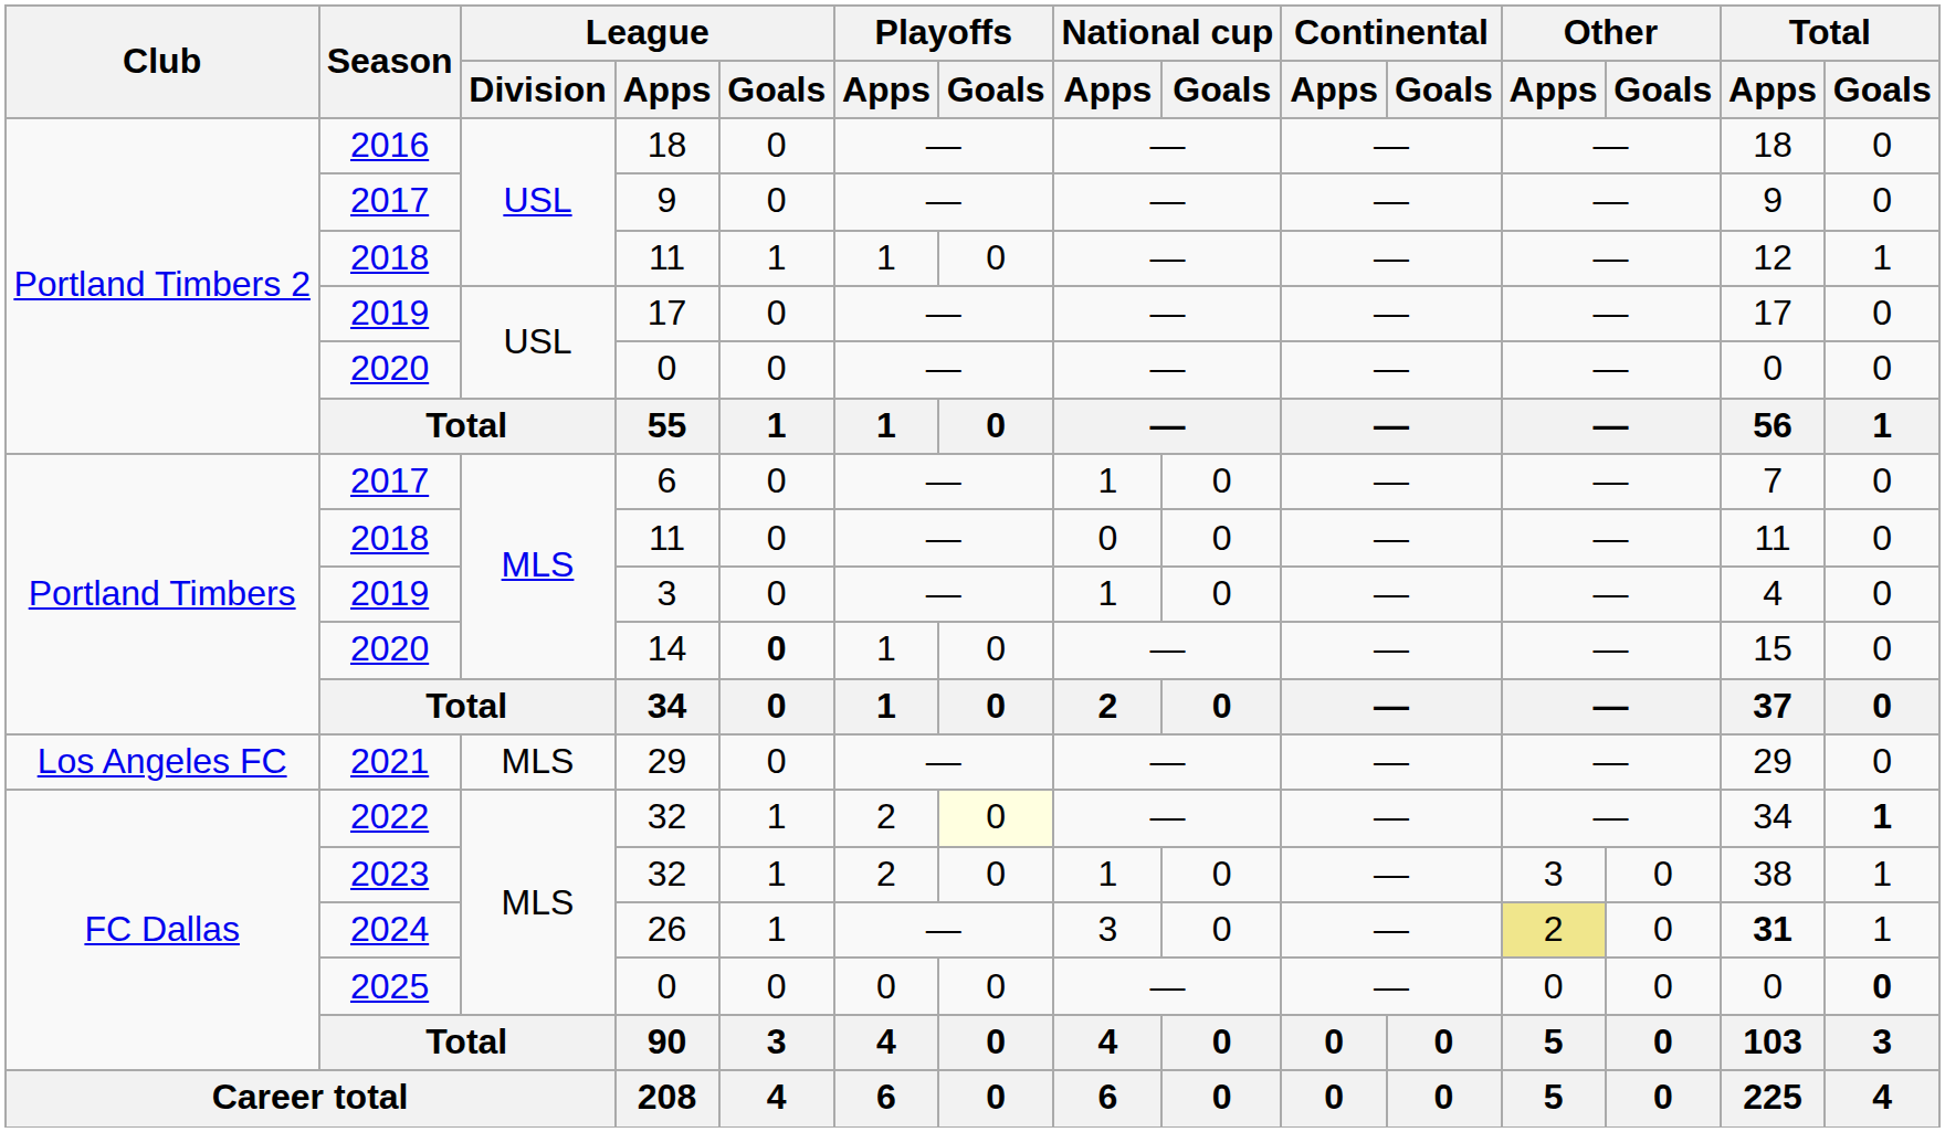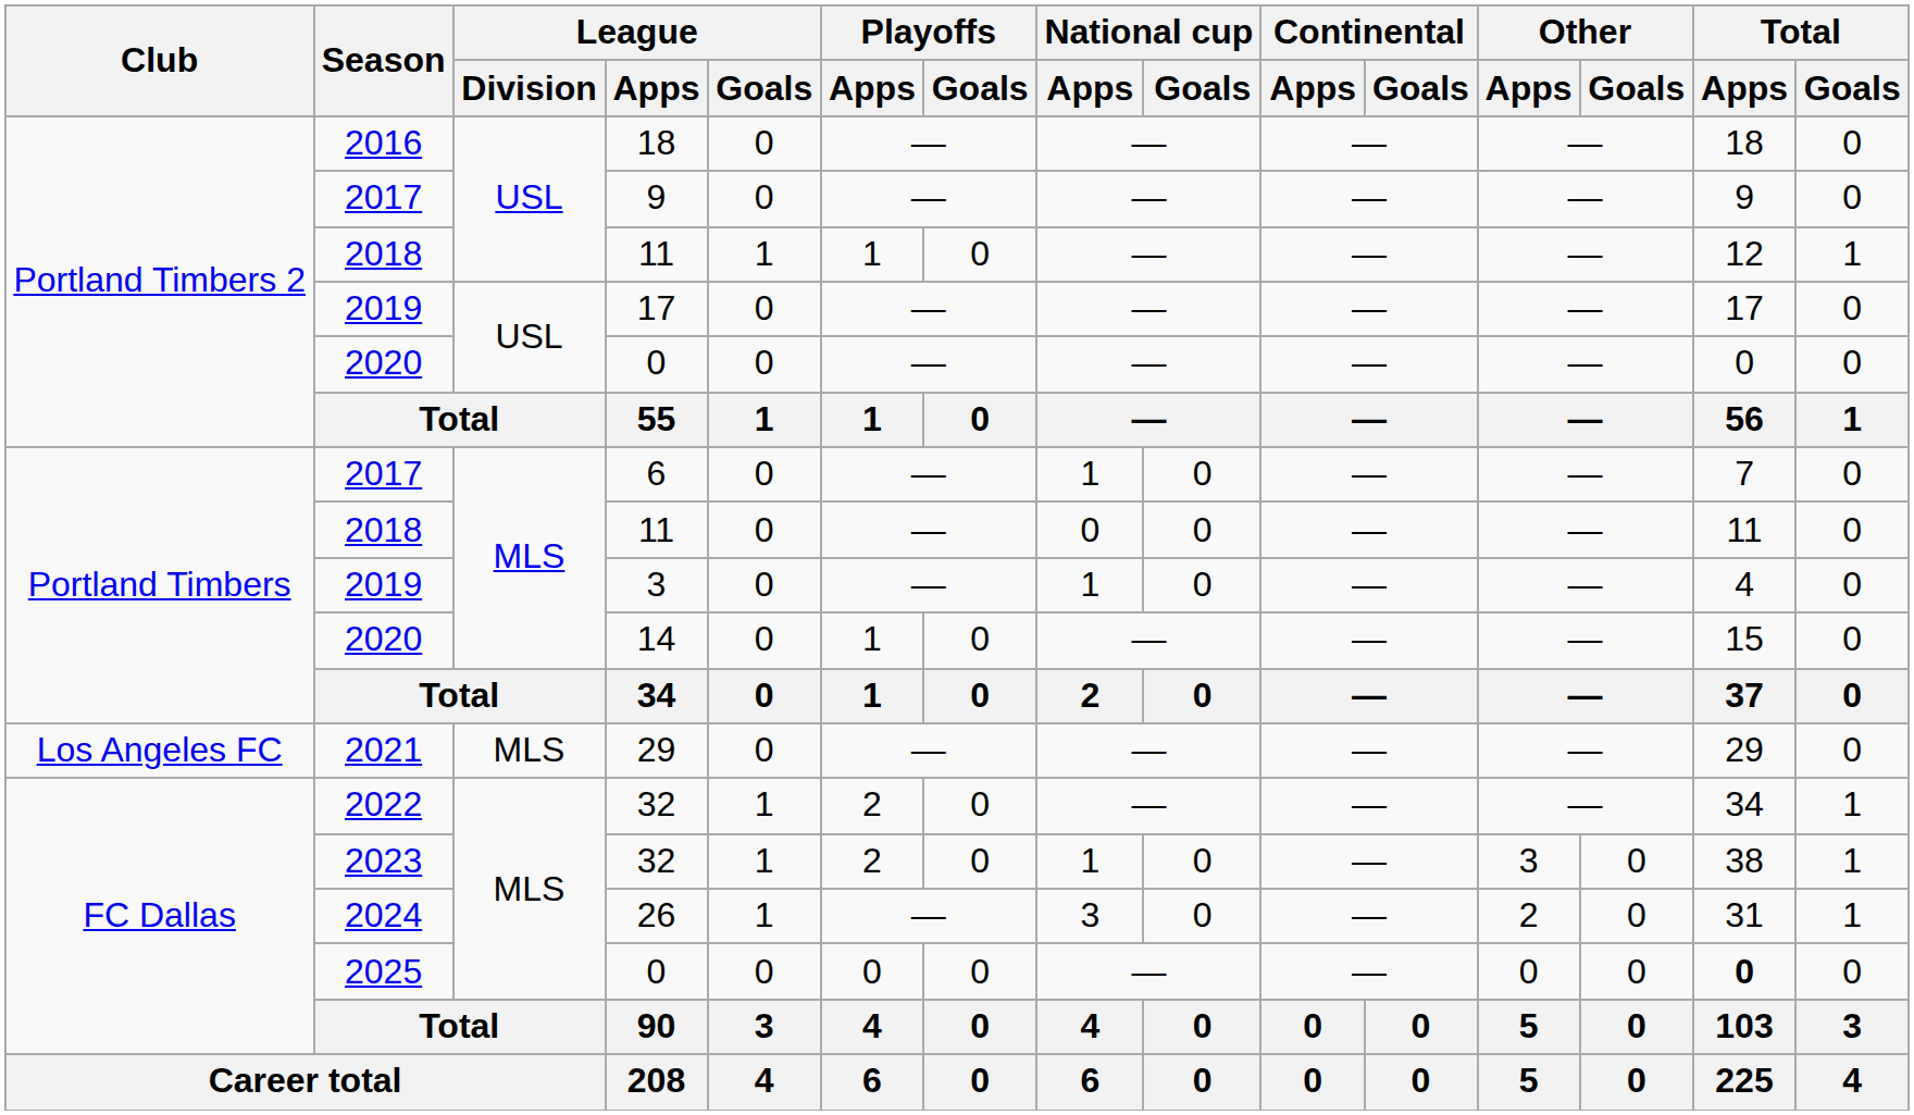14 | League / Goals: bold -> normal
2022 / 32 | Playoffs / Goals: lightyellow background -> no background
2022 / 32 | Total / Goals: bold -> normal
26 | Other / Apps: khaki background -> no background
26 | Total / Apps: bold -> normal
2025 / 0 | Total / Apps: normal -> bold
2025 / 0 | Total / Goals: bold -> normal
